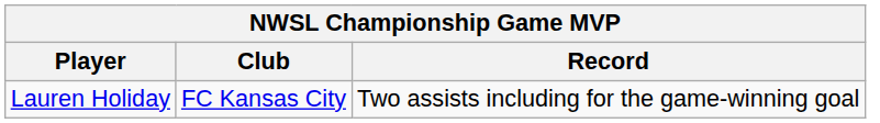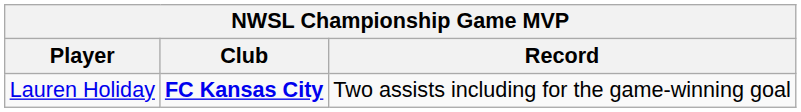Lauren Holiday | Club: normal -> bold
